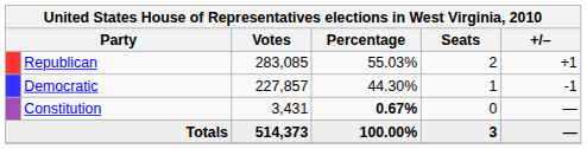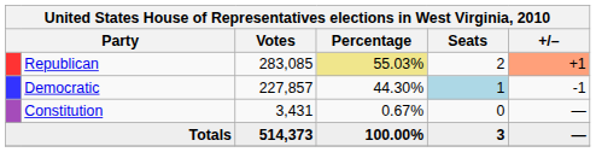Republican | Percentage: no background -> khaki background
Republican | +/–: no background -> lightsalmon background
Democratic | Seats: no background -> lightblue background
Constitution | Percentage: bold -> normal
